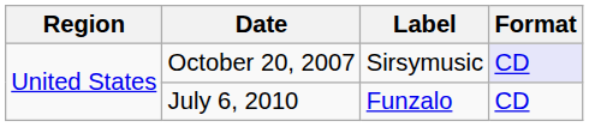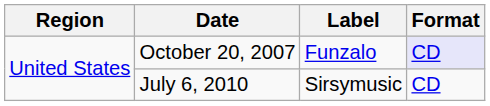October 20, 2007 | Label: Sirsymusic -> Funzalo
July 6, 2010 | Label: Funzalo -> Sirsymusic
